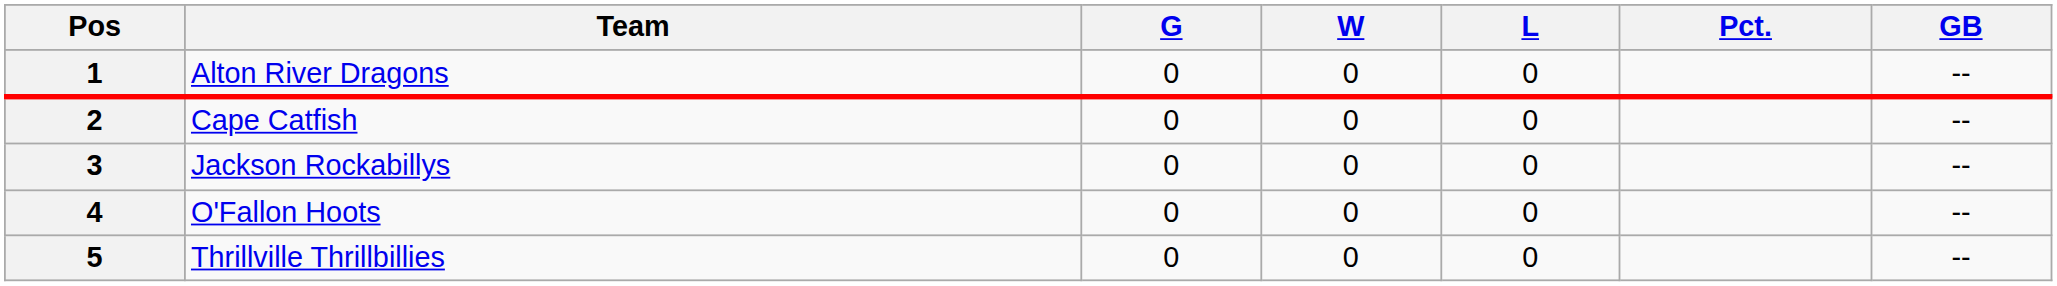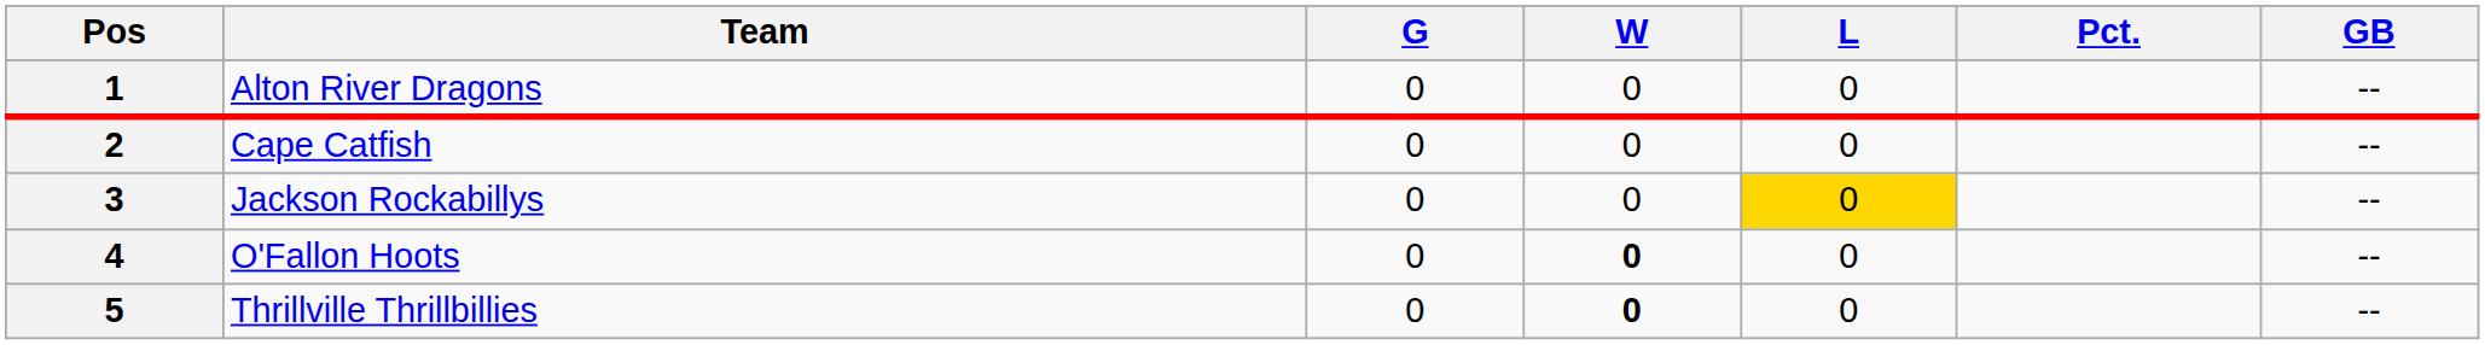3 | L: no background -> gold background
4 | W: normal -> bold
5 | W: normal -> bold
